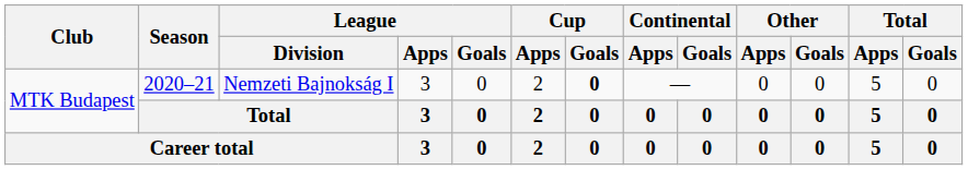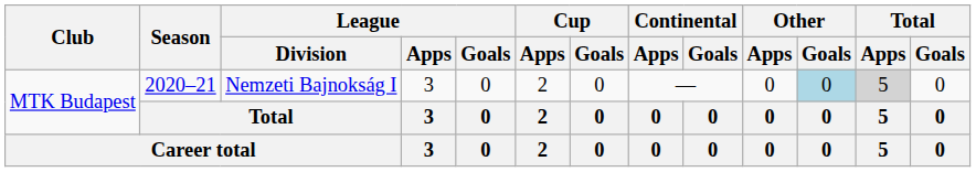MTK Budapest / Nemzeti Bajnokság I | Cup / Goals: bold -> normal
MTK Budapest / Nemzeti Bajnokság I | Other / Goals: no background -> lightblue background
MTK Budapest / Nemzeti Bajnokság I | Total / Apps: no background -> lightgrey background
